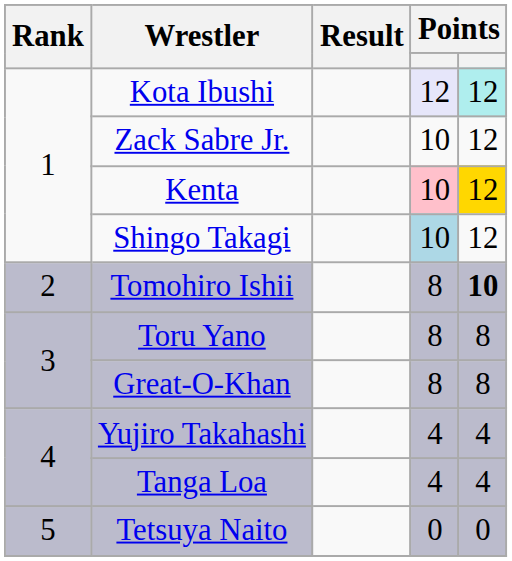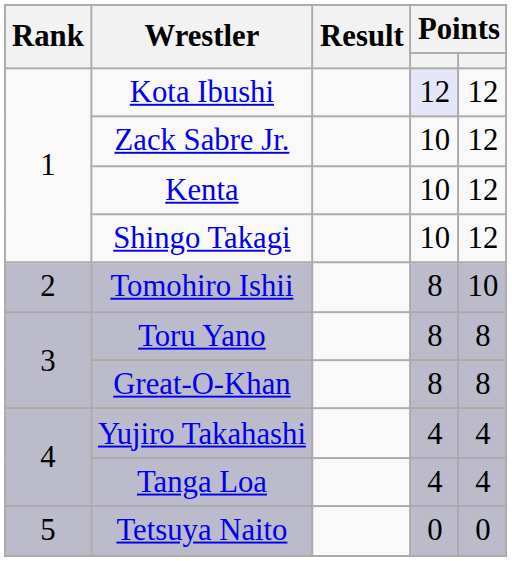Kota Ibushi | column 5: paleturquoise background -> no background
Kenta | column 4: pink background -> no background
Kenta | column 5: gold background -> no background
Shingo Takagi | column 4: lightblue background -> no background
Tomohiro Ishii | column 5: bold -> normal
